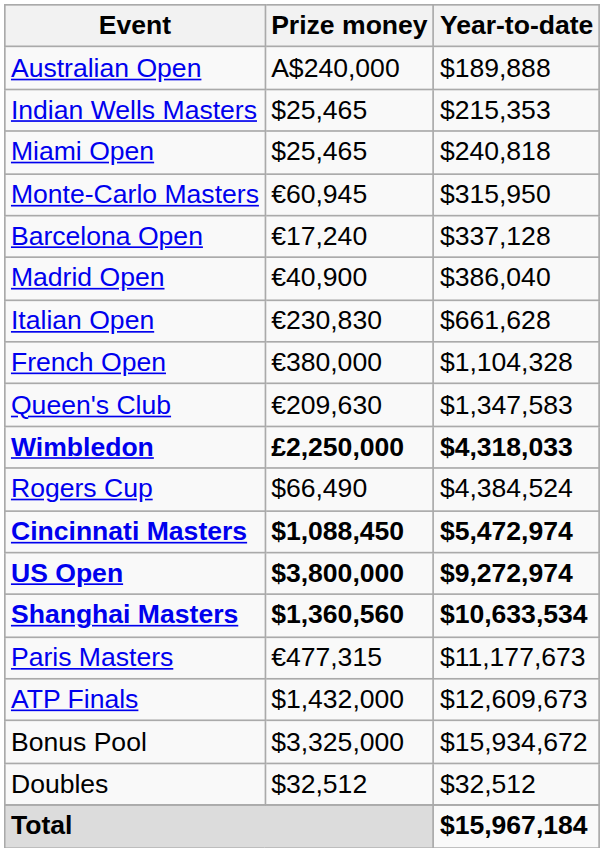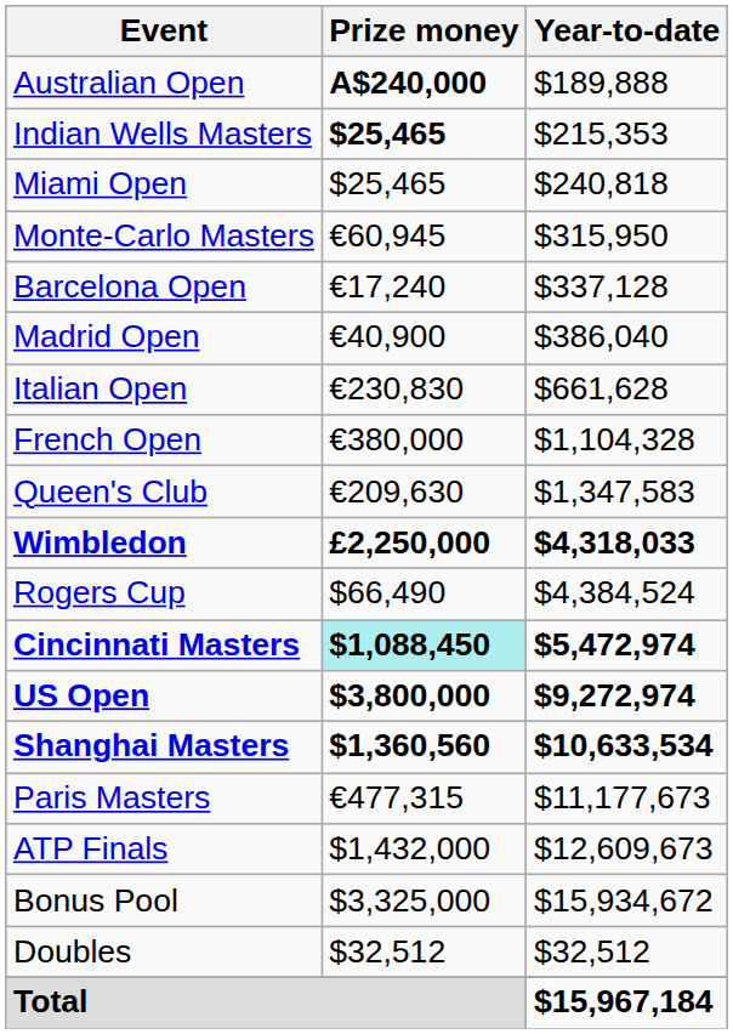Australian Open | Prize money: normal -> bold
Indian Wells Masters | Prize money: normal -> bold
Cincinnati Masters | Prize money: no background -> paleturquoise background
